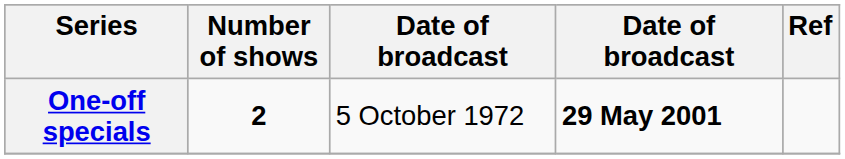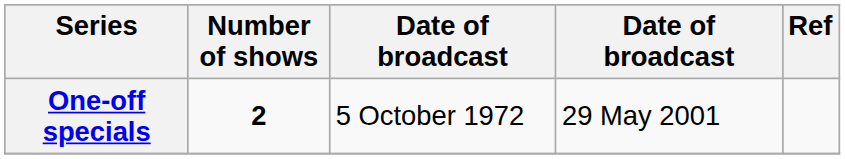One-off specials | column 4: bold -> normal
